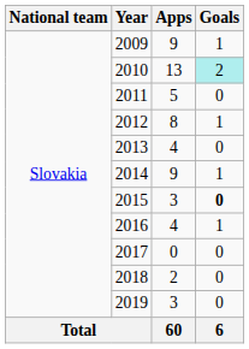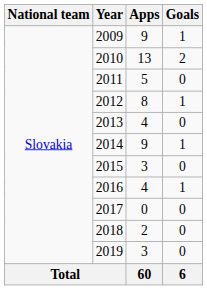2010 | Goals: paleturquoise background -> no background
2015 | Goals: bold -> normal
